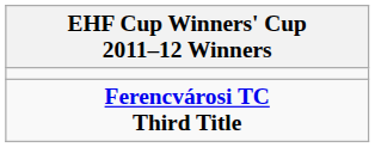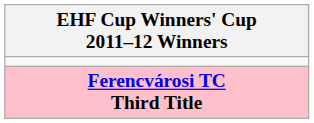row 3 | column 1: no background -> pink background
